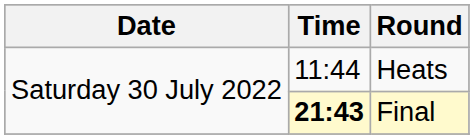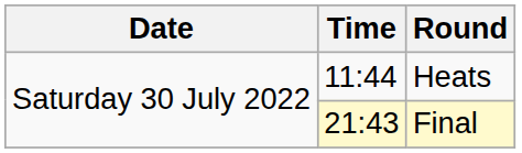Final | Time: bold -> normal
